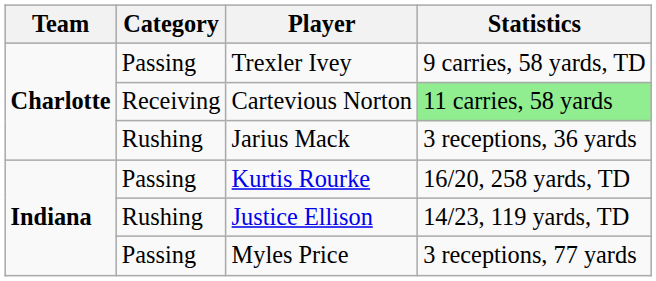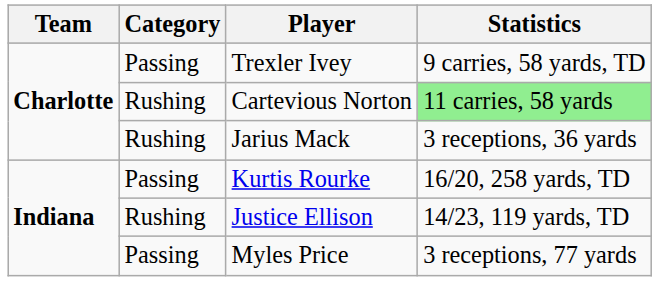Cartevious Norton | Category: Receiving -> Rushing
